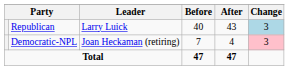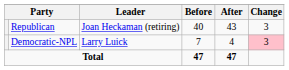Republican | Leader: Larry Luick -> Joan Heckaman (retiring)
Republican | Change: lightblue background -> no background
Democratic-NPL | Leader: Joan Heckaman (retiring) -> Larry Luick
